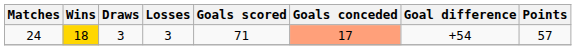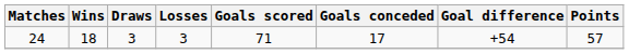24 | Wins: gold background -> no background
24 | Goals conceded: lightsalmon background -> no background
